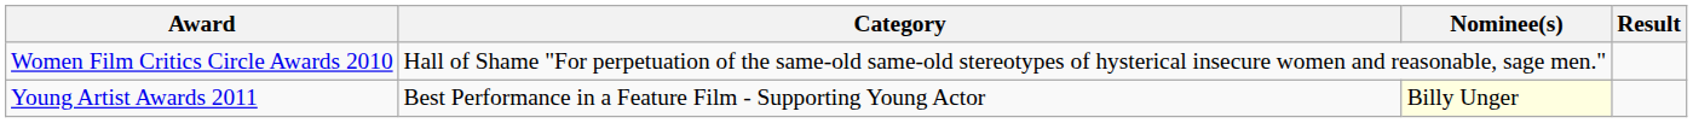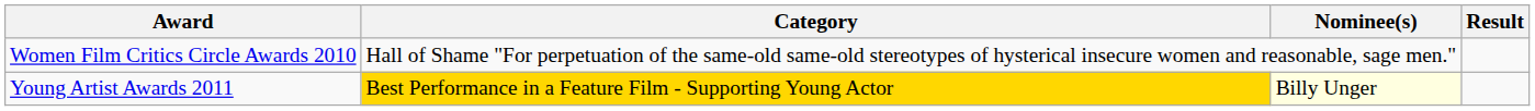Young Artist Awards 2011 | Category: no background -> gold background
